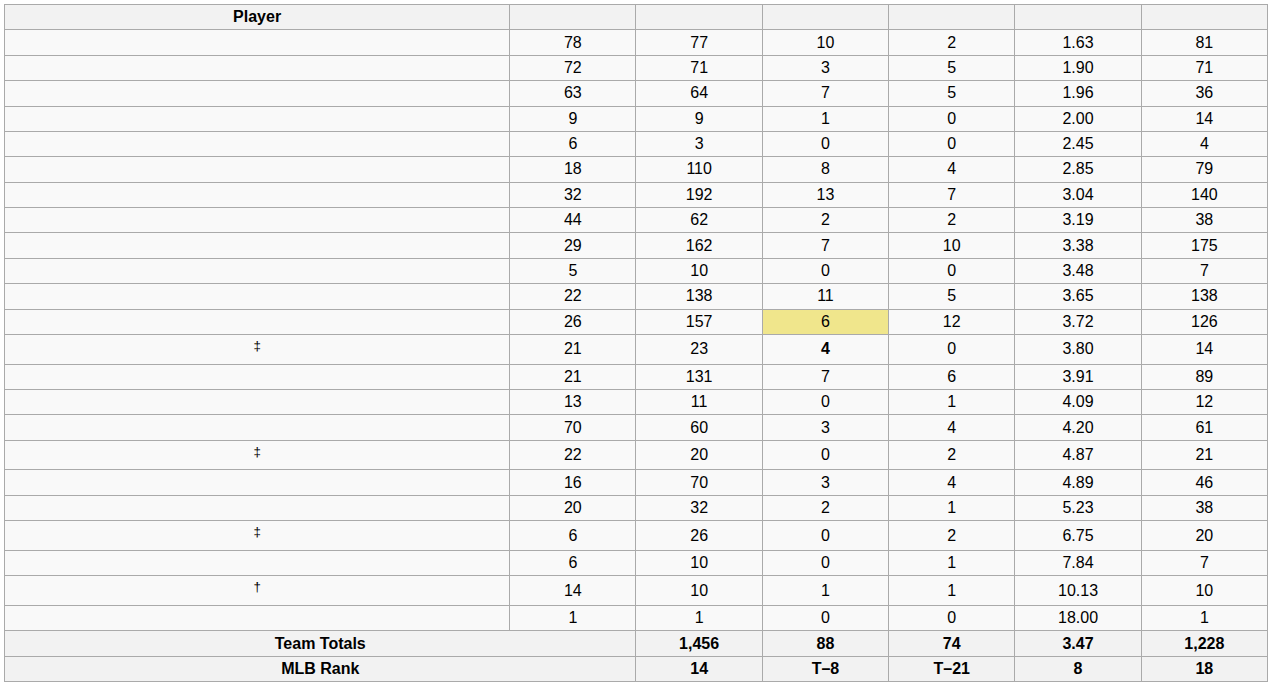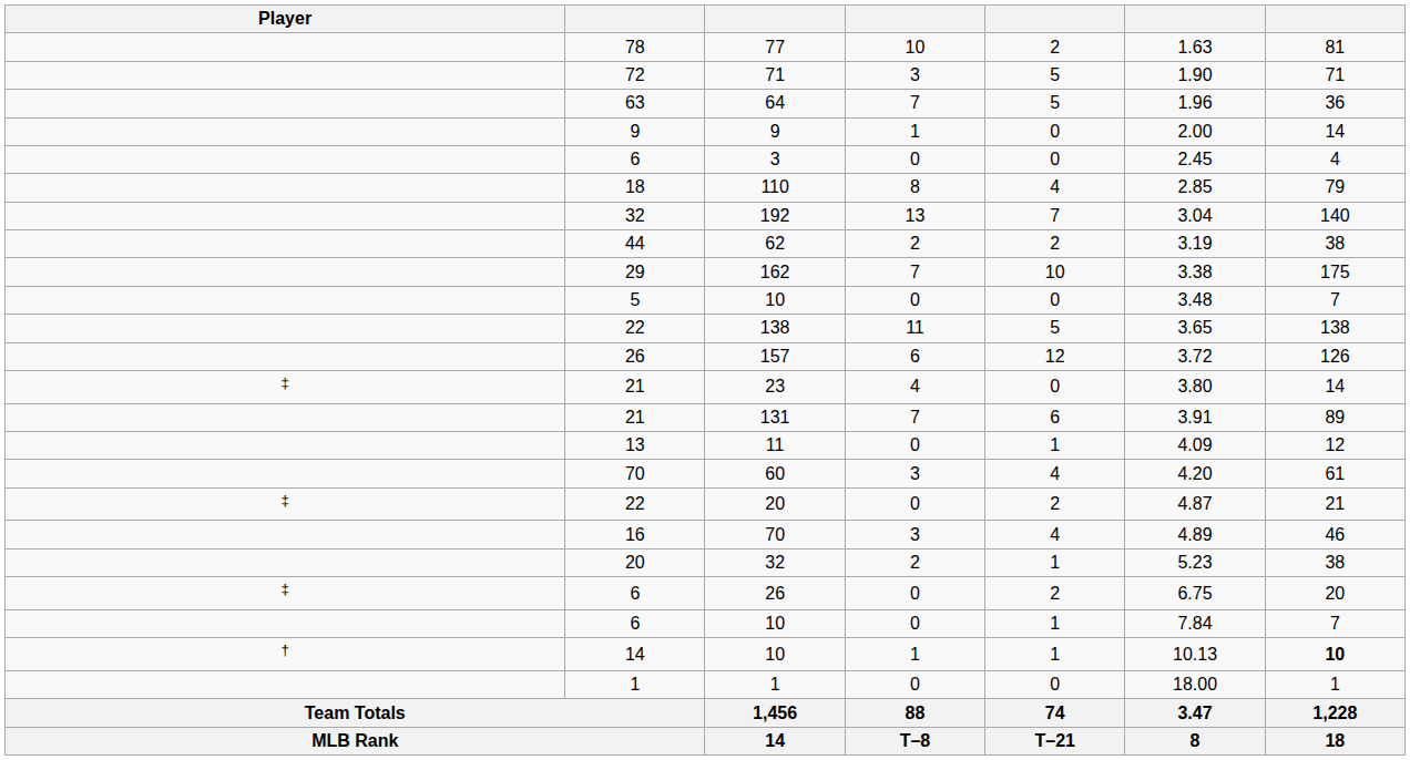157 | column 4: khaki background -> no background
23 | column 4: bold -> normal
14 / 10 | column 7: normal -> bold
